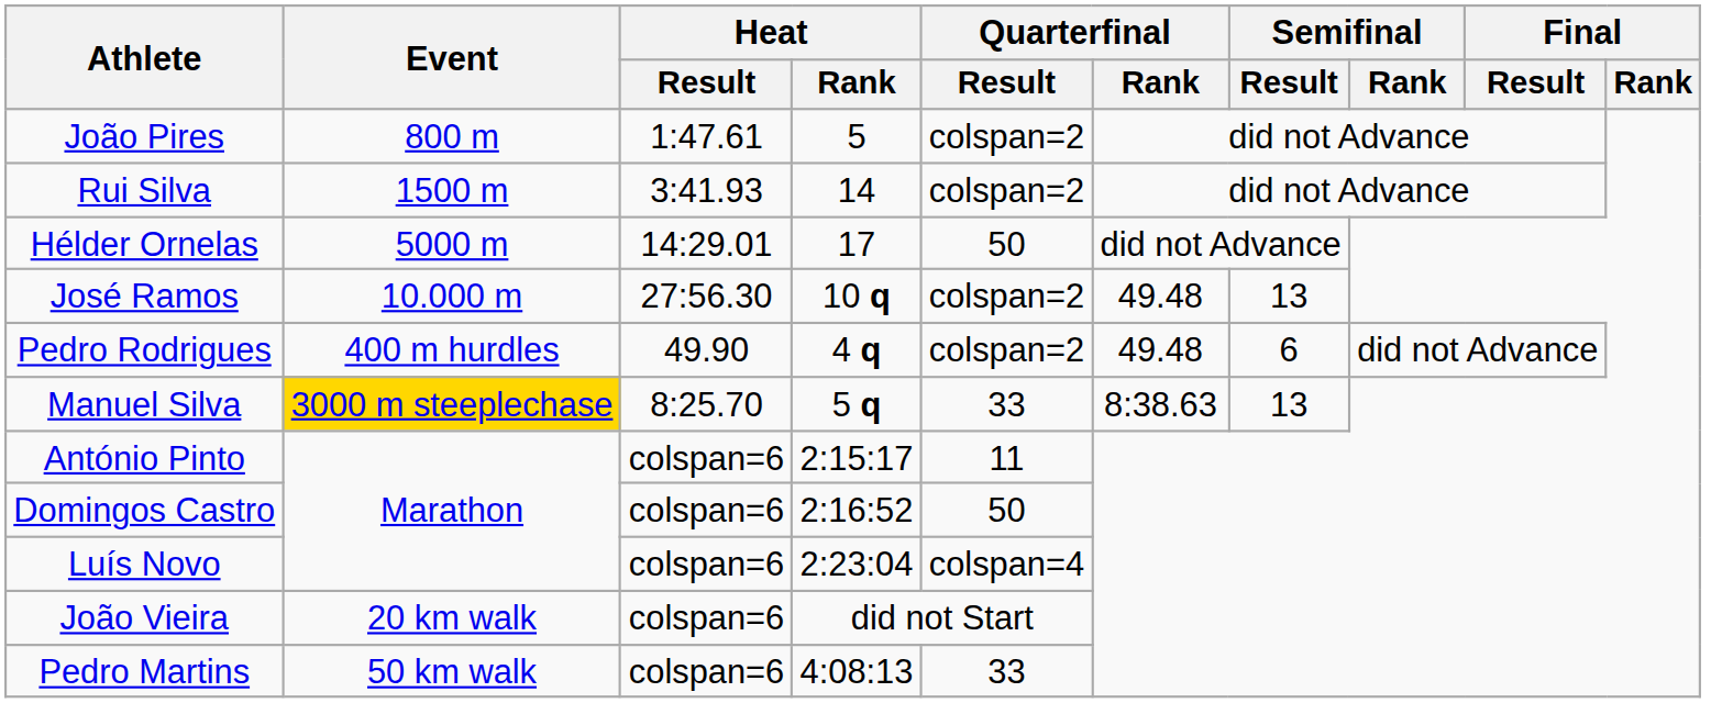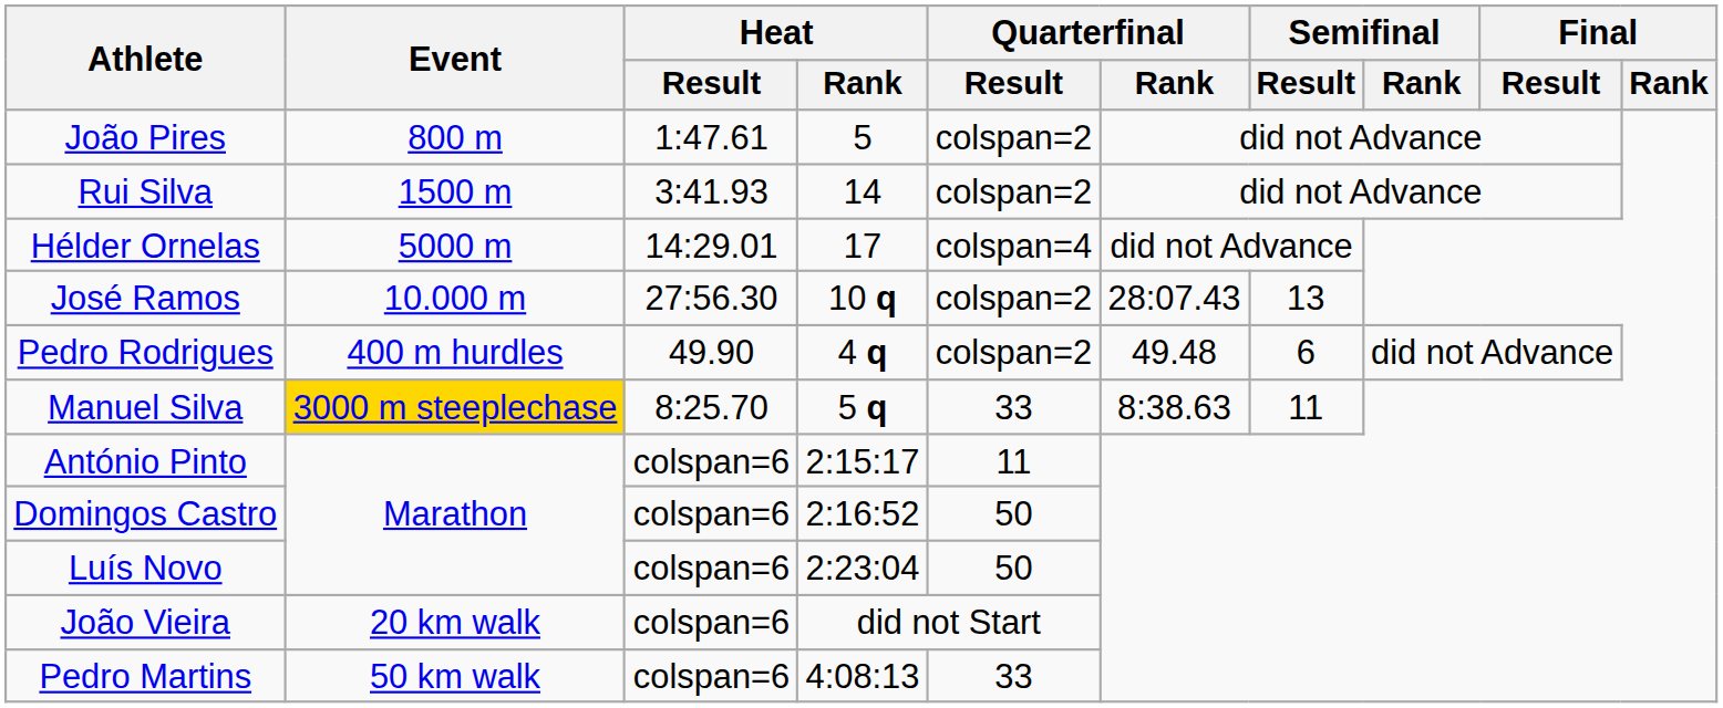Hélder Ornelas | Quarterfinal / Result: 50 -> colspan=4
José Ramos | Quarterfinal / Rank: 49.48 -> 28:07.43
Manuel Silva | Semifinal / Result: 13 -> 11
Luís Novo | Quarterfinal / Result: colspan=4 -> 50
